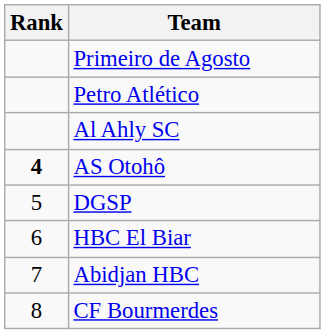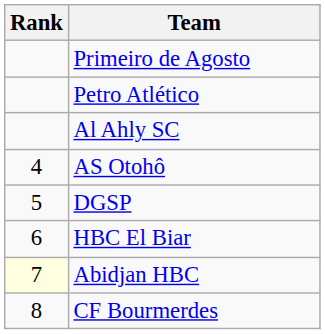AS Otohô | Rank: bold -> normal
Abidjan HBC | Rank: no background -> lightyellow background
